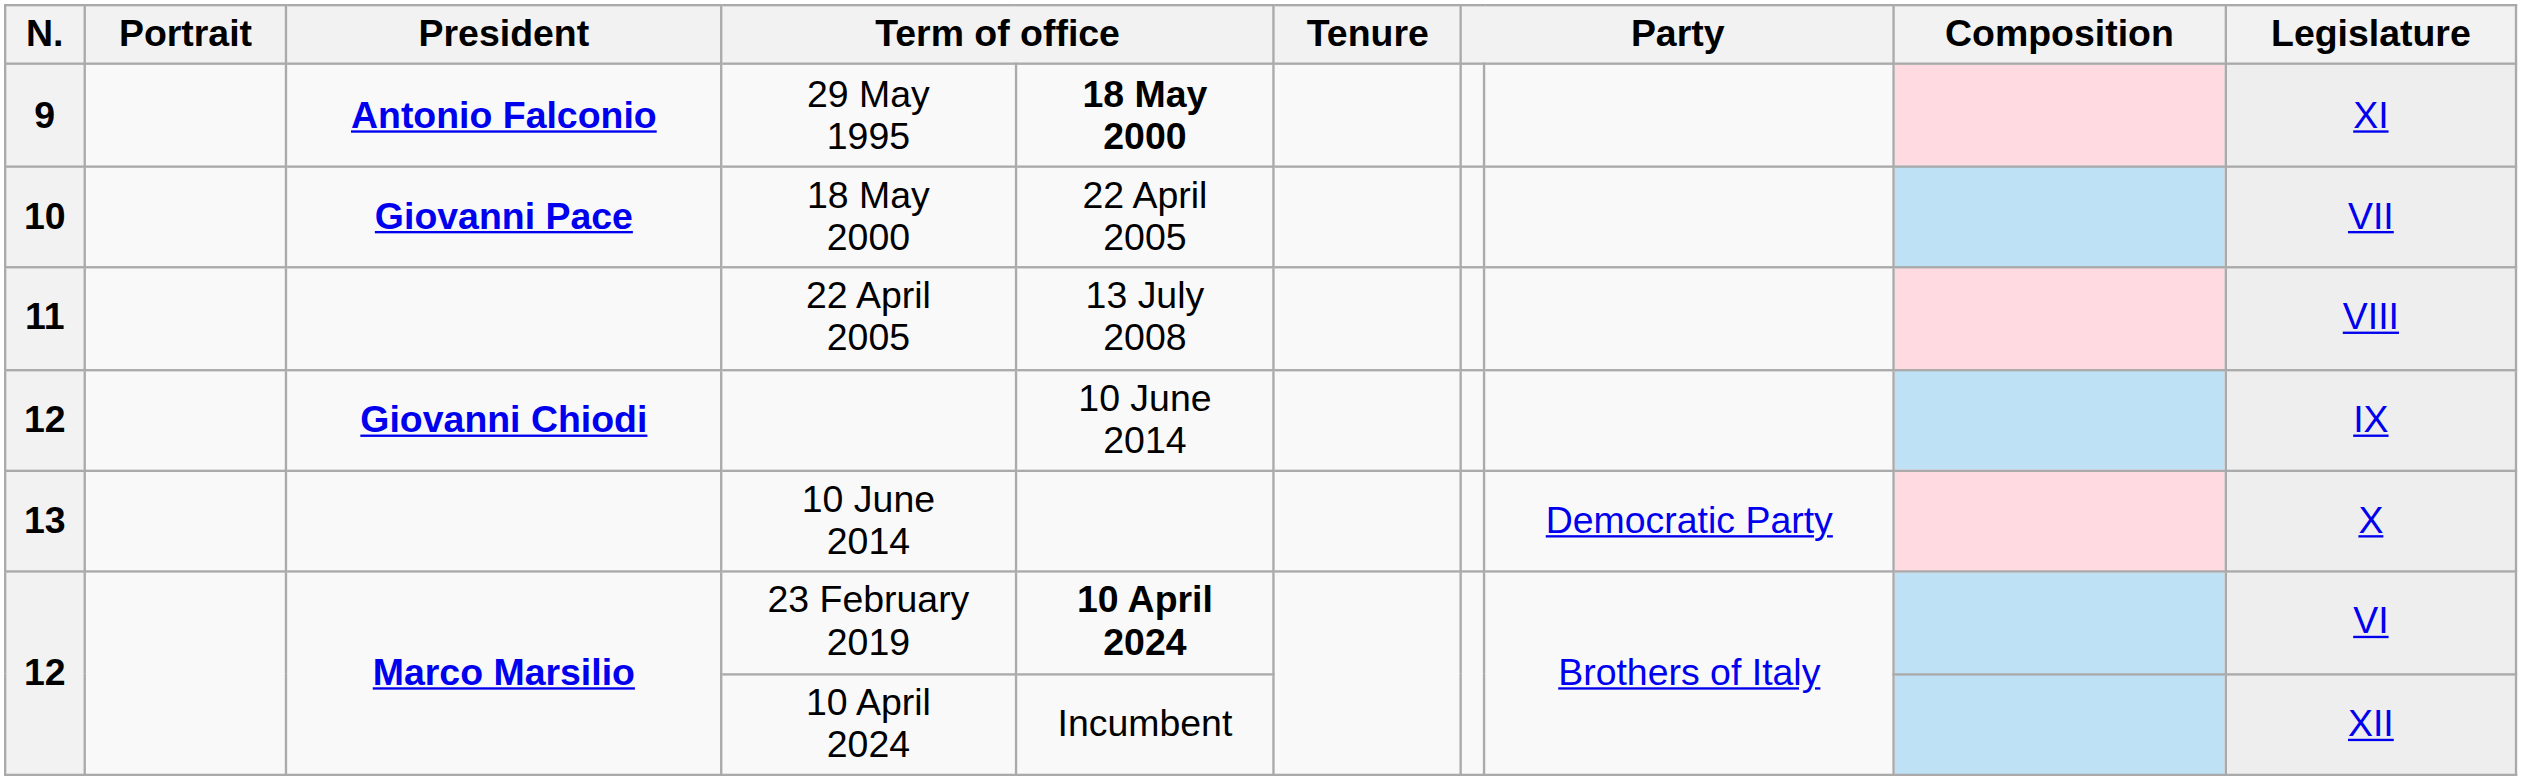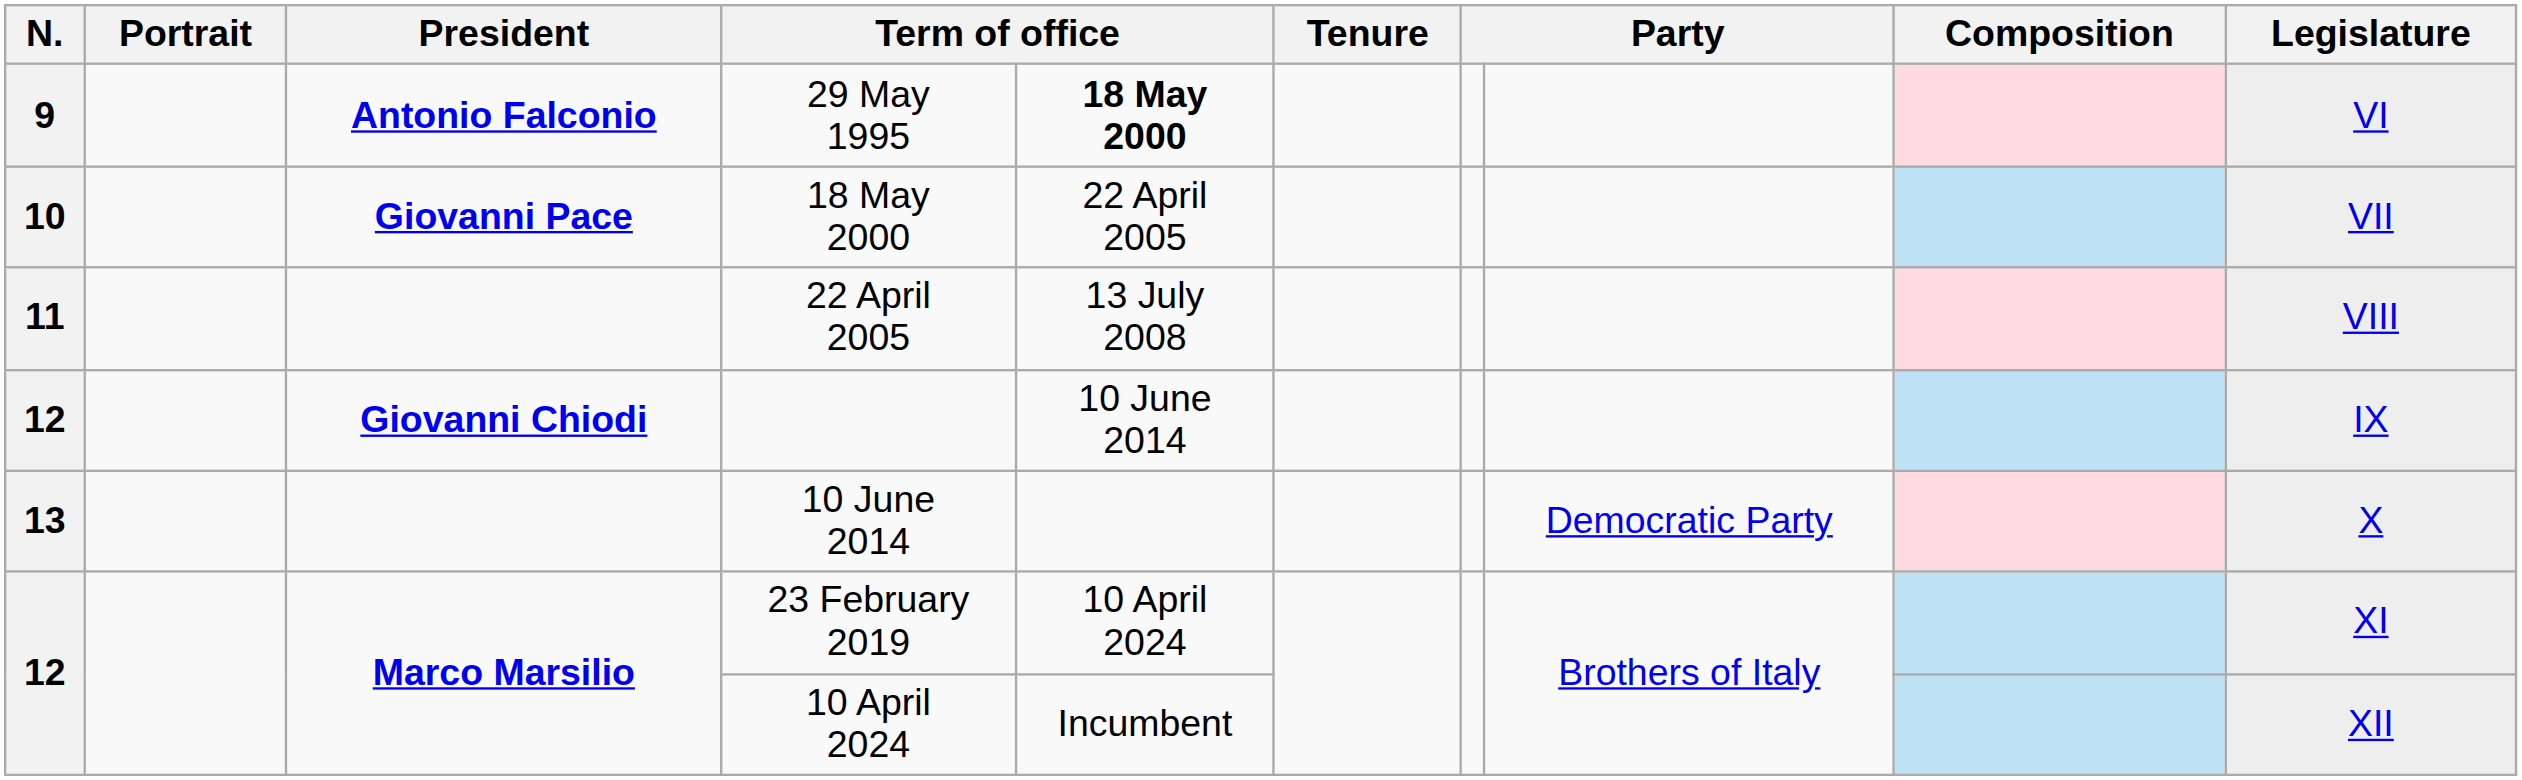29 May 1995 | Legislature: XI -> VI
23 February 2019 | column 5: bold -> normal
23 February 2019 | Legislature: VI -> XI
